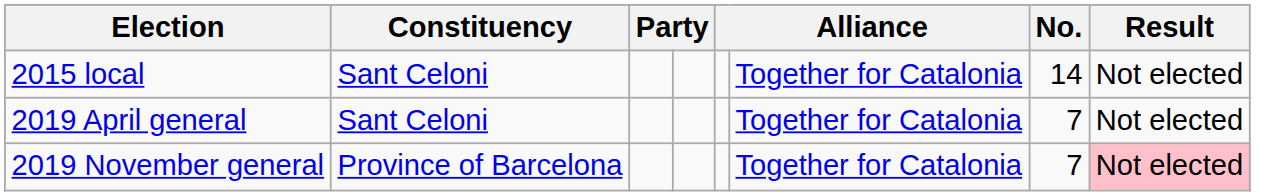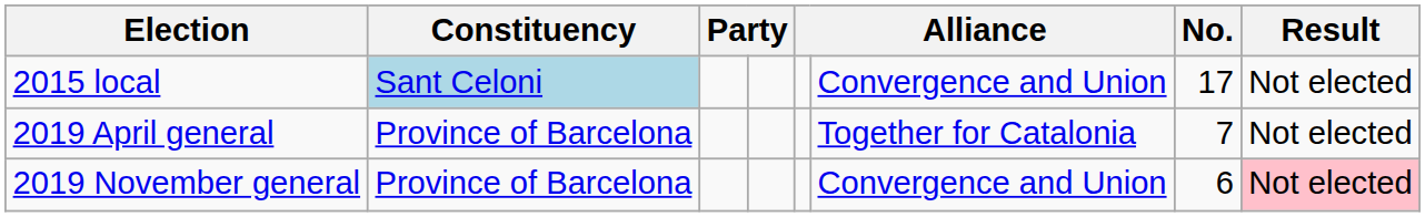2015 local | Constituency: no background -> lightblue background
2015 local | column 6: Together for Catalonia -> Convergence and Union
2015 local | No.: 14 -> 17
2019 April general | Constituency: Sant Celoni -> Province of Barcelona
2019 November general | column 6: Together for Catalonia -> Convergence and Union
2019 November general | No.: 7 -> 6
